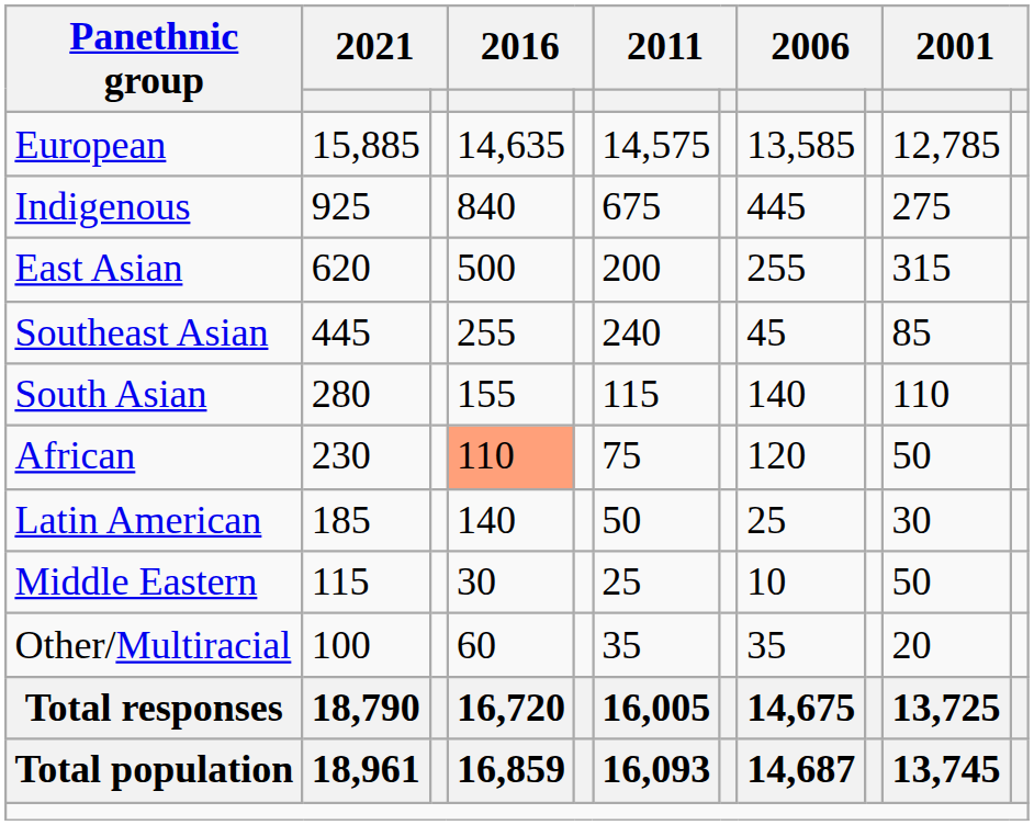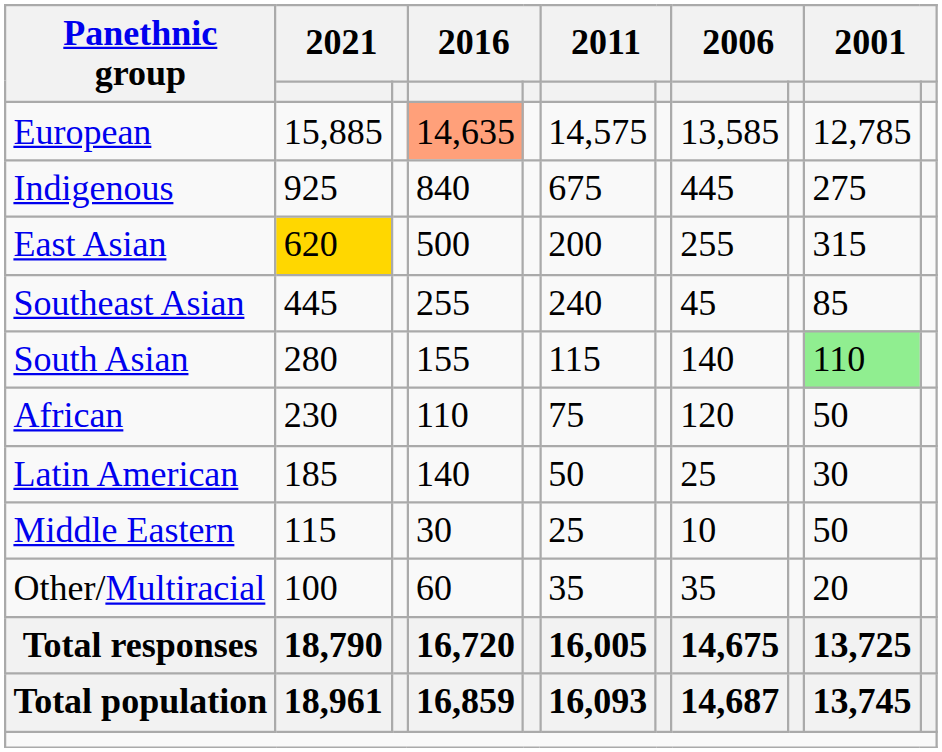European | column 4: no background -> lightsalmon background
East Asian | column 2: no background -> gold background
South Asian | column 10: no background -> lightgreen background
African | column 4: lightsalmon background -> no background
